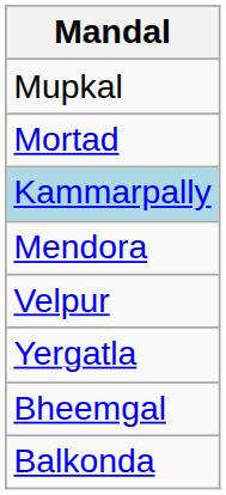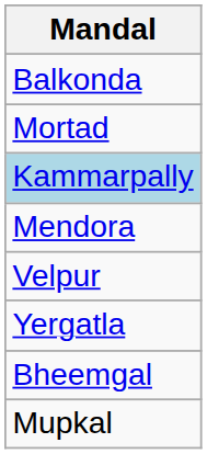row 2 | column 1: Mupkal -> Balkonda
row 9 | column 1: Balkonda -> Mupkal
